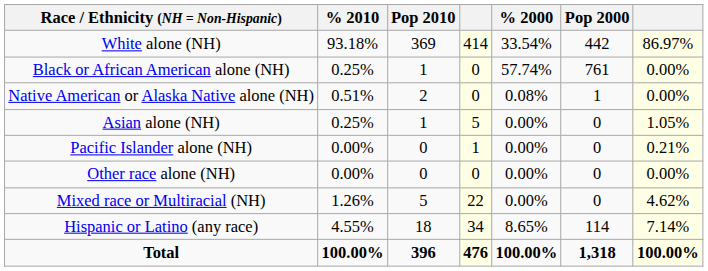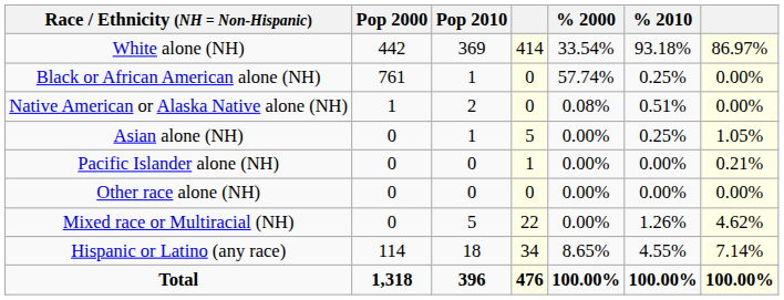columns swapped: Pop 2000 <-> % 2010
